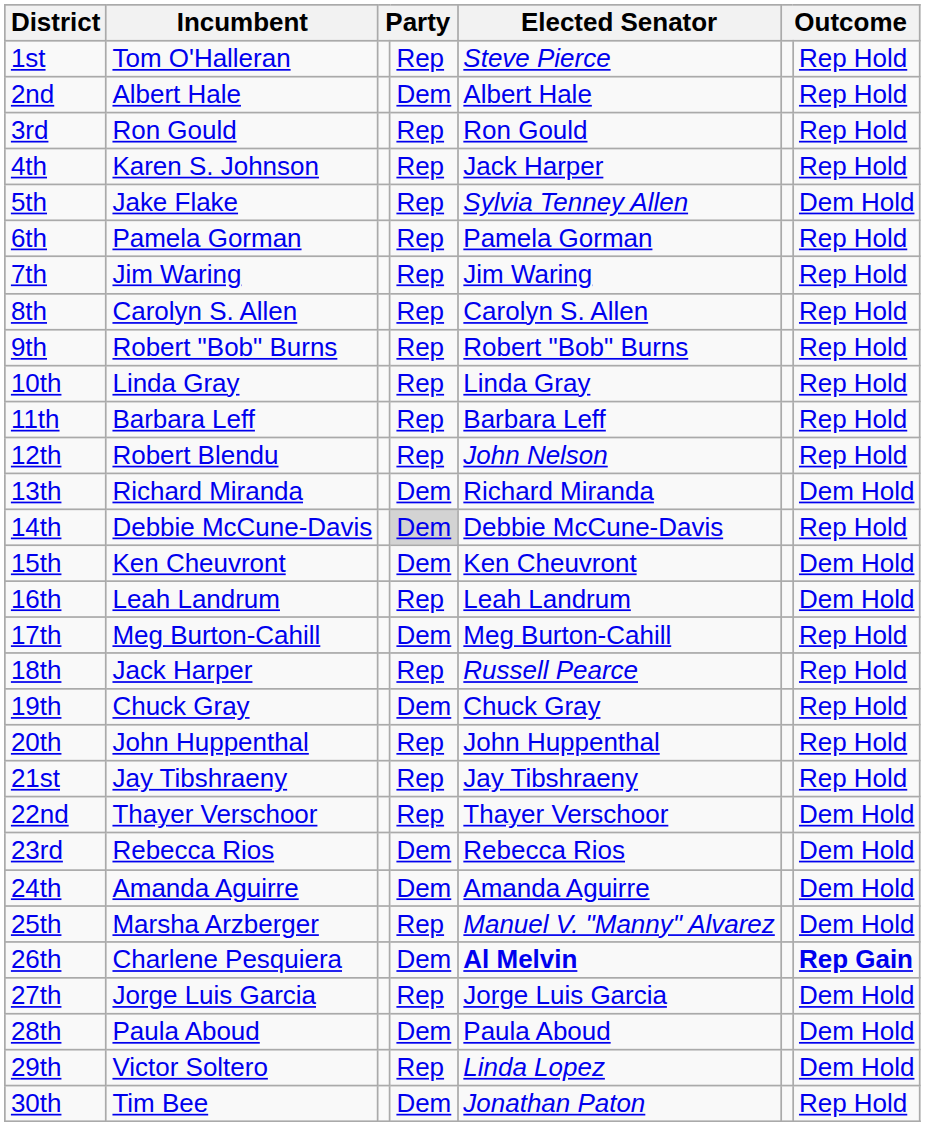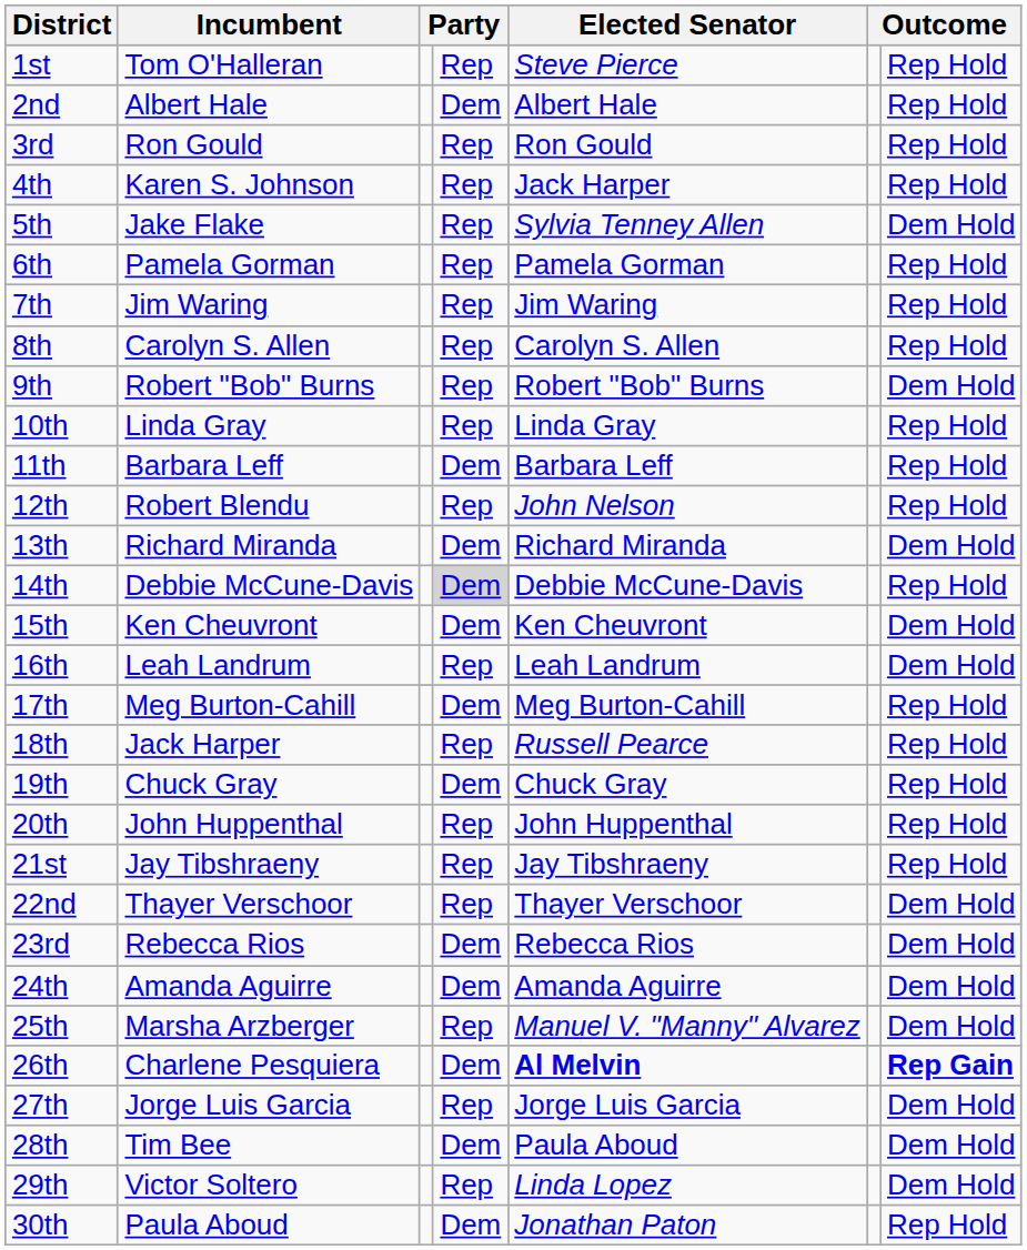9th | column 7: Rep Hold -> Dem Hold
11th | column 4: Rep -> Dem
28th | Incumbent: Paula Aboud -> Tim Bee
30th | Incumbent: Tim Bee -> Paula Aboud
